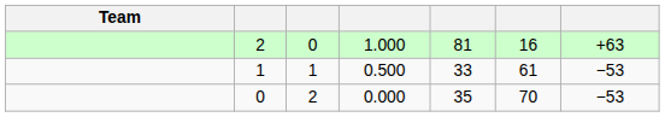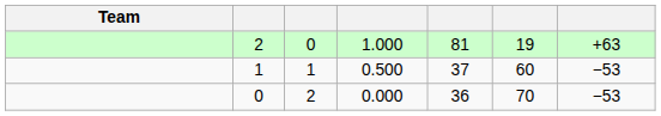row 2 | column 6: 16 -> 19
row 3 | column 5: 33 -> 37
row 3 | column 6: 61 -> 60
row 4 | column 5: 35 -> 36
